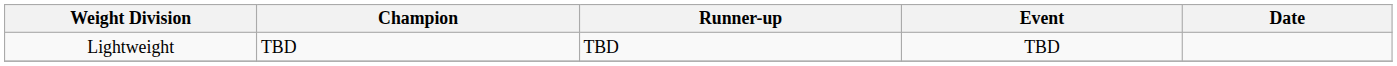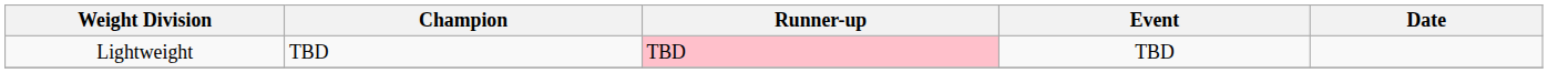Lightweight | Runner-up: no background -> pink background
